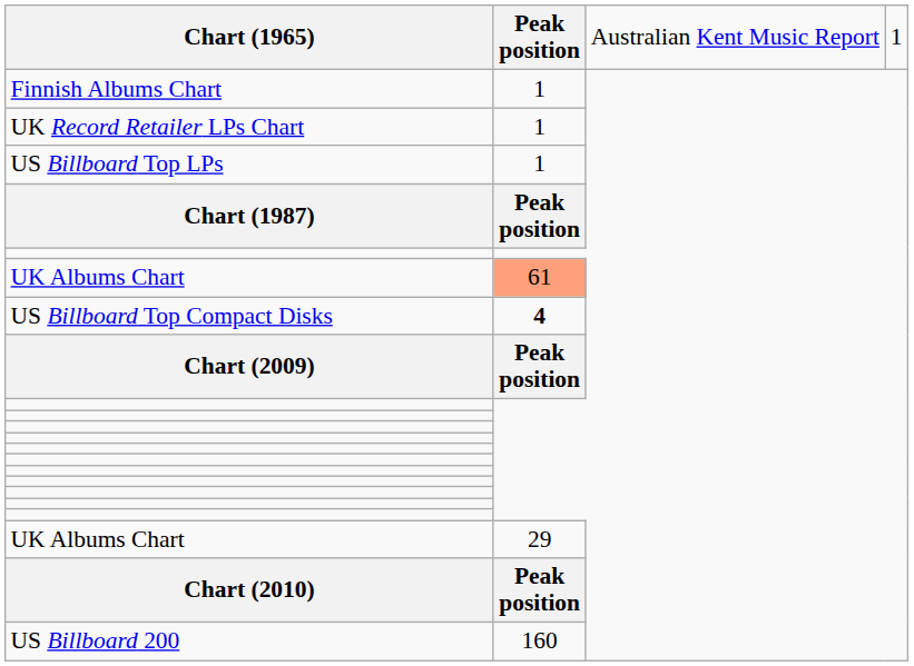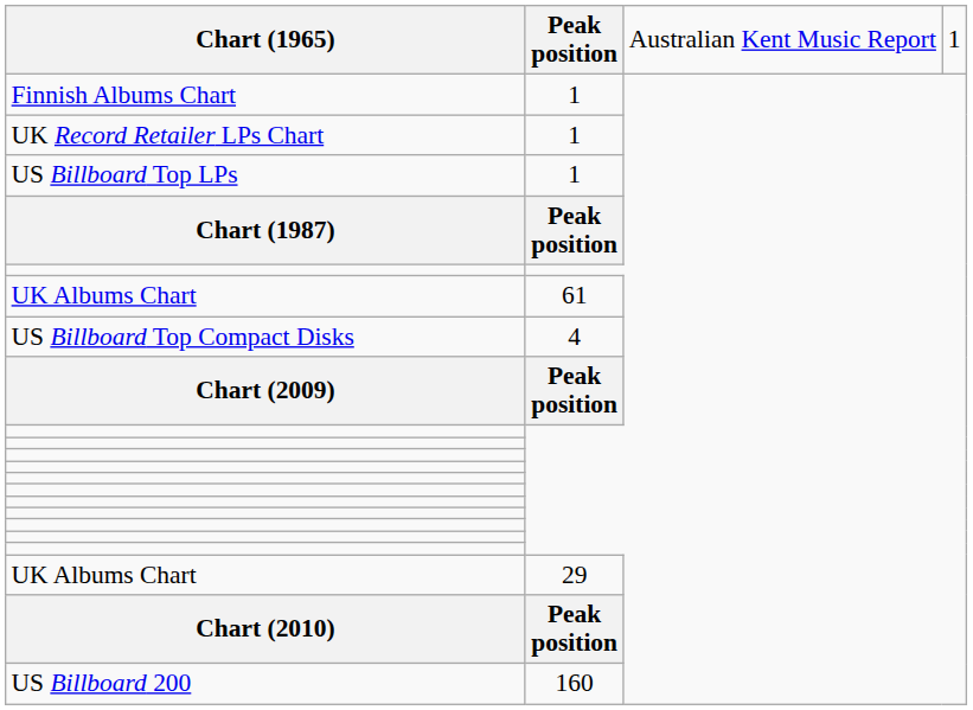UK Albums Chart / 61 | column 2: lightsalmon background -> no background
US Billboard Top Compact Disks | column 2: bold -> normal
